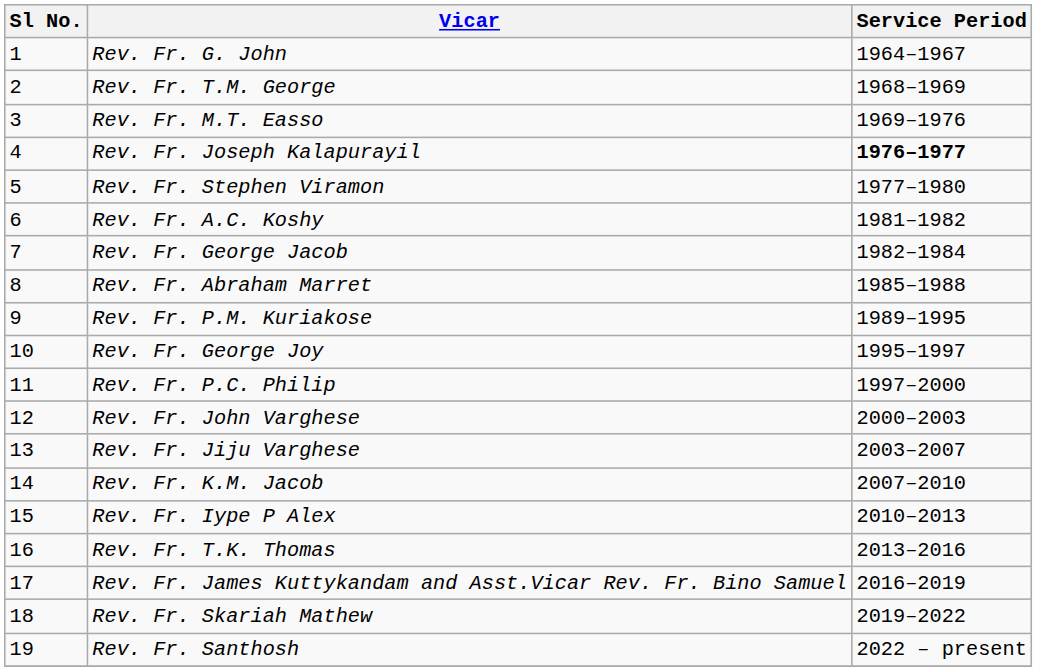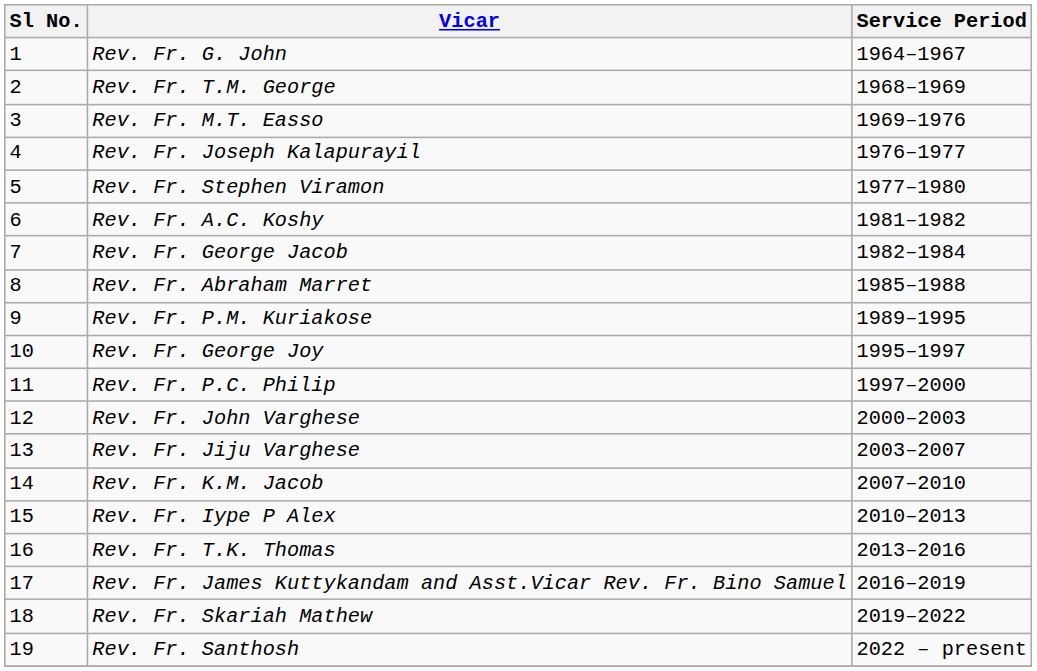Rev. Fr. Joseph Kalapurayil | Service Period: bold -> normal
